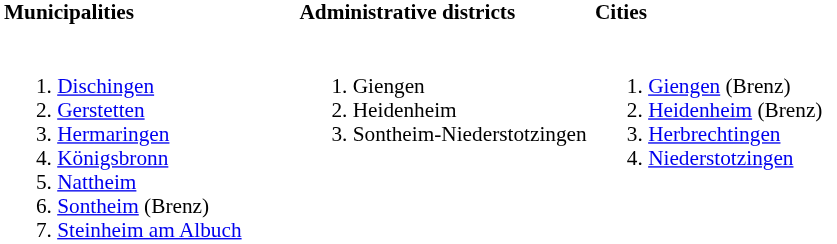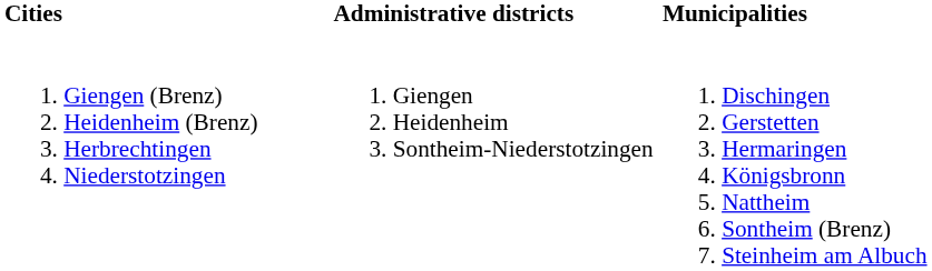columns swapped: Cities <-> Municipalities
